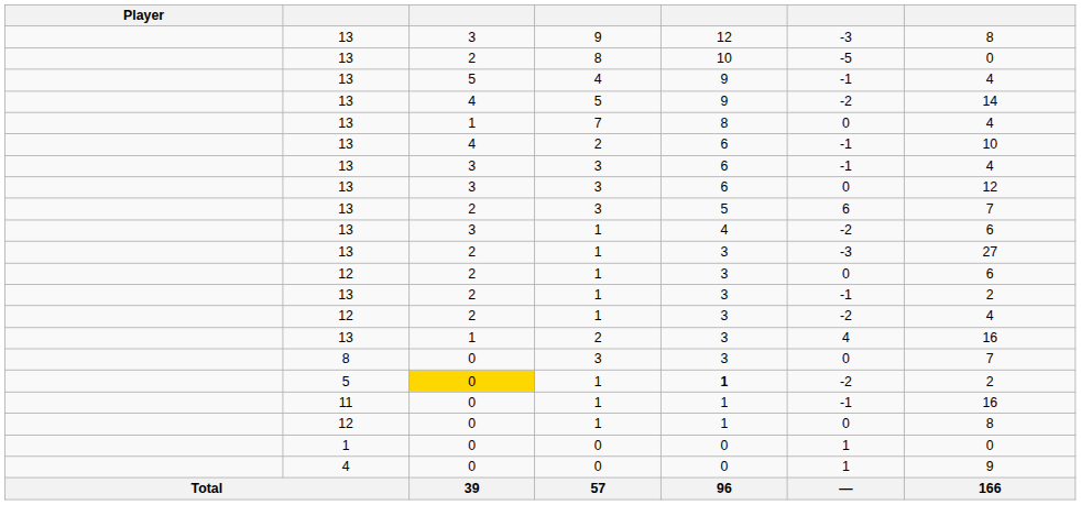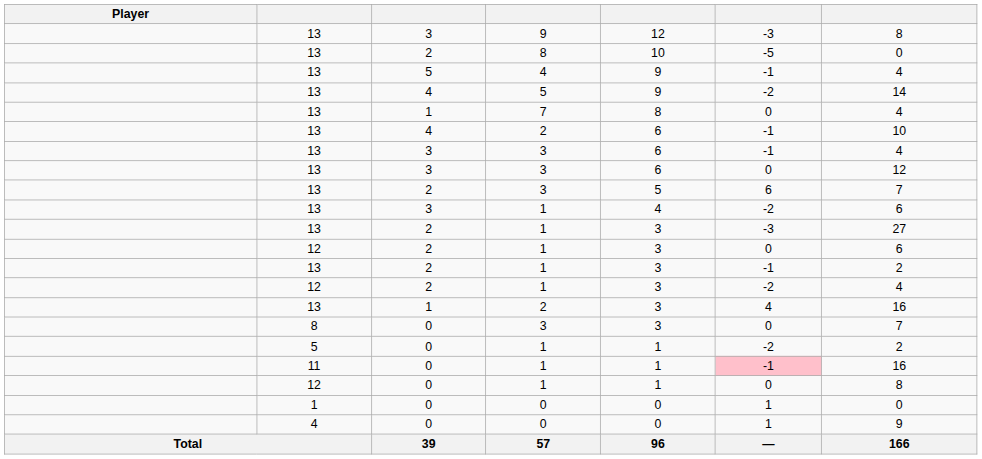5 / 1 | column 3: gold background -> no background
5 / 1 | column 5: bold -> normal
11 / 1 | column 6: no background -> pink background
